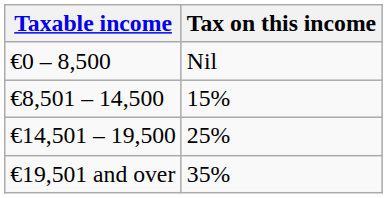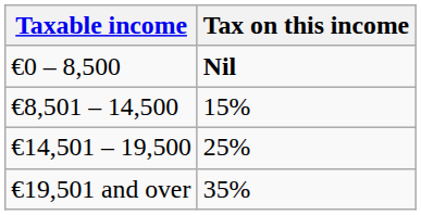€0 – 8,500 | Tax on this income: normal -> bold
